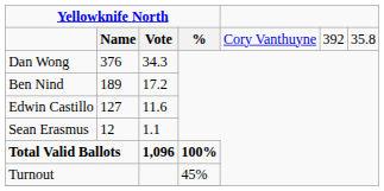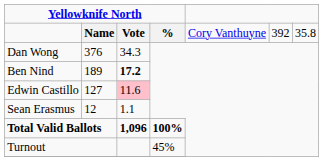Ben Nind | column 3: normal -> bold
Edwin Castillo | column 3: no background -> pink background
